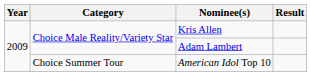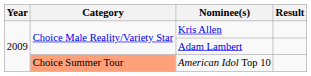American Idol Top 10 | Category: no background -> lightsalmon background
